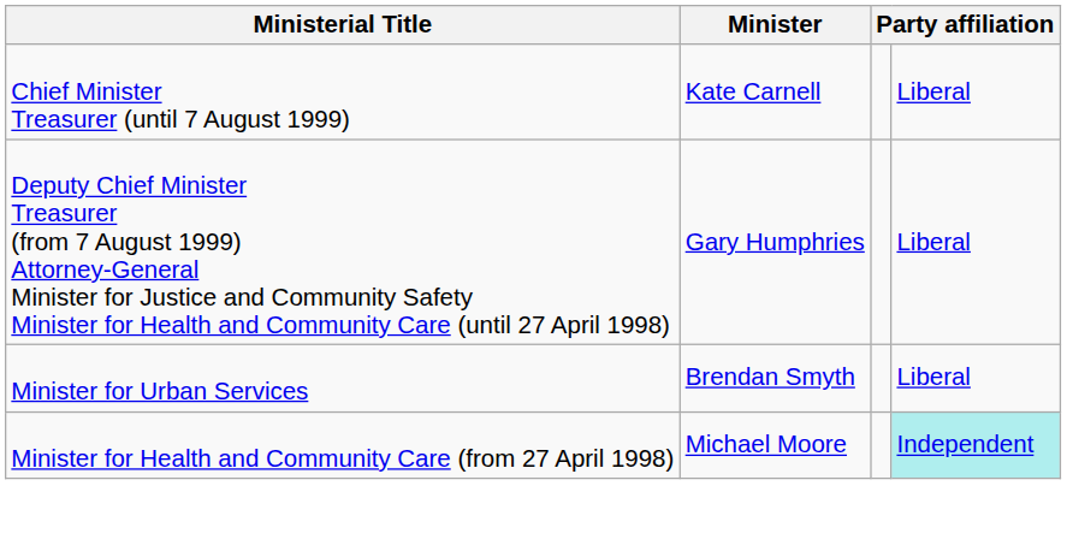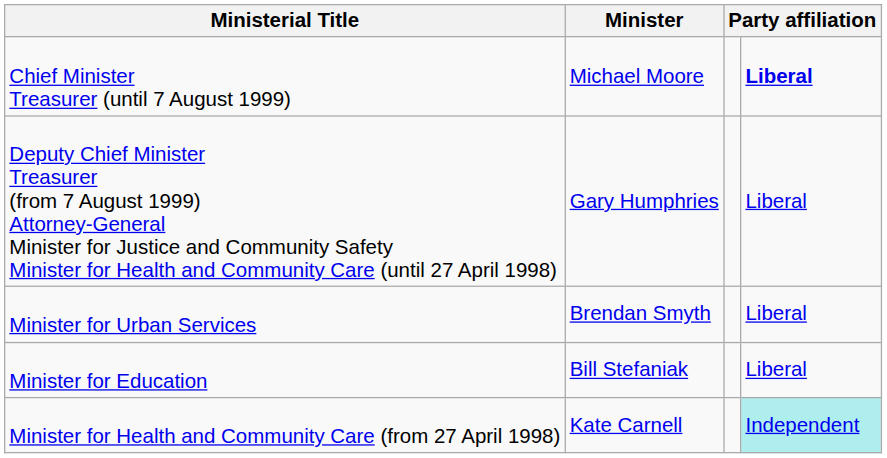Chief Minister Treasurer (until 7 August 1999) | Minister: Kate Carnell -> Michael Moore
Chief Minister Treasurer (until 7 August 1999) | column 4: normal -> bold
+ row: Minister for Education | Bill Stefaniak | Liberal
Minister for Health and Community Care (from 27 April 1998) | Minister: Michael Moore -> Kate Carnell
